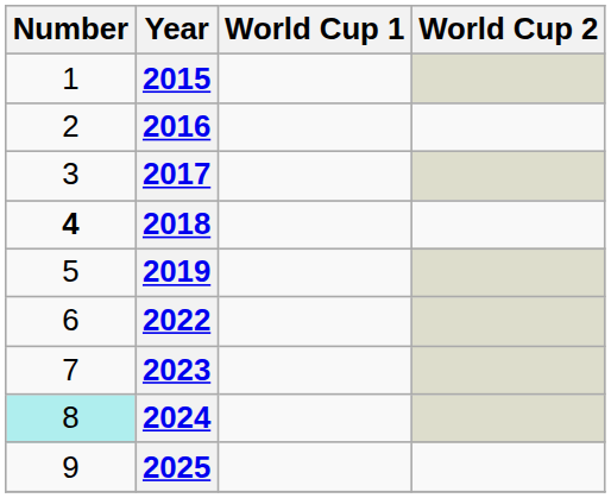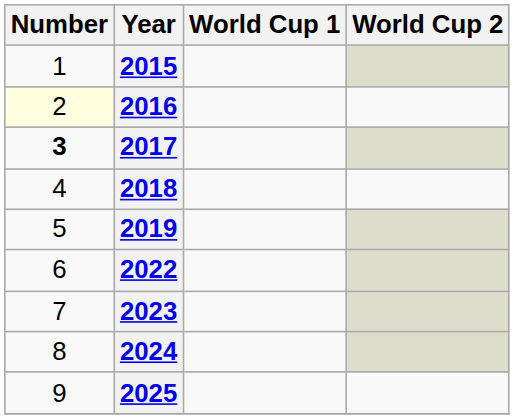2016 | Number: no background -> lightyellow background
2017 | Number: normal -> bold
2018 | Number: bold -> normal
2024 | Number: paleturquoise background -> no background
